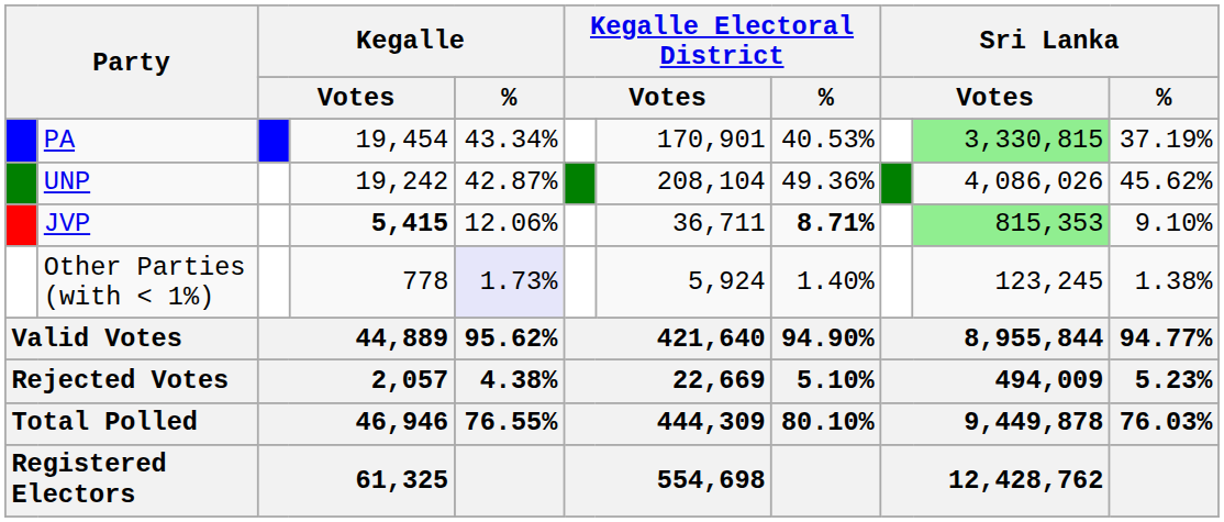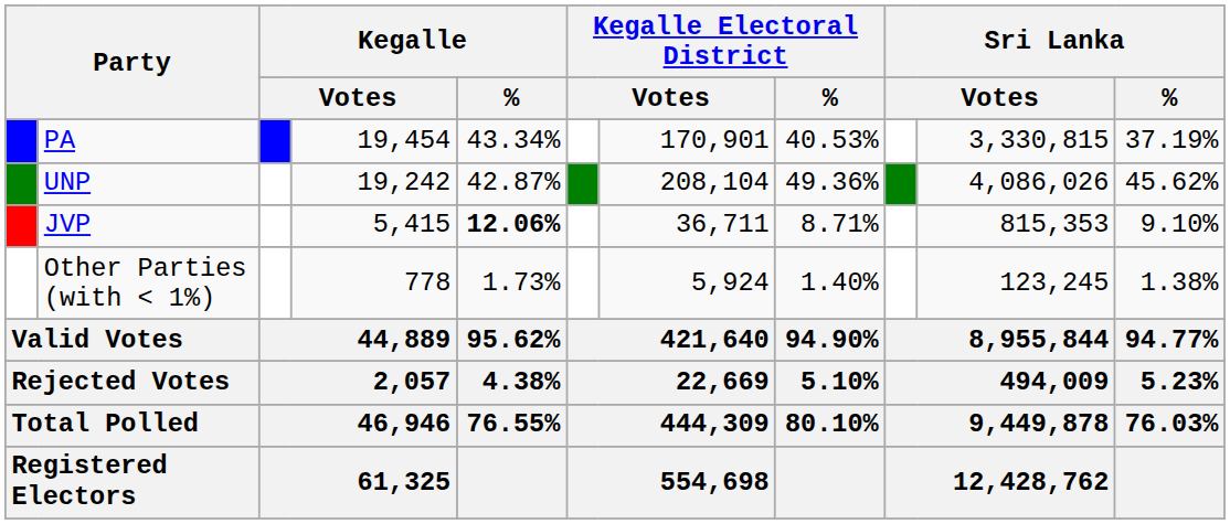PA | column 10: lightgreen background -> no background
JVP | column 4: bold -> normal
JVP | Kegalle / %: normal -> bold
JVP | Kegalle Electoral District / %: bold -> normal
JVP | column 10: lightgreen background -> no background
Other Parties (with < 1%) | Kegalle / %: lavender background -> no background
